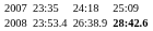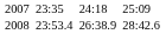2008 | column 4: bold -> normal
